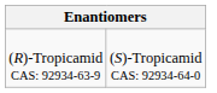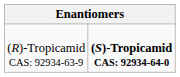(R)-Tropicamid CAS: 92934-63-9 | column 2: normal -> bold
